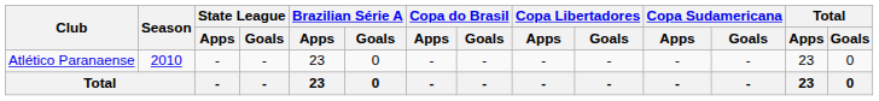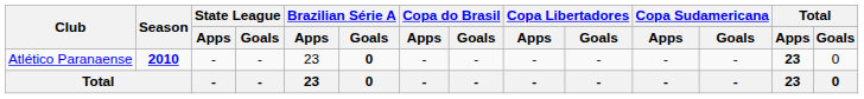Atlético Paranaense | Season: normal -> bold
Atlético Paranaense | Brazilian Série A / Goals: normal -> bold
Atlético Paranaense | Total / Apps: normal -> bold
